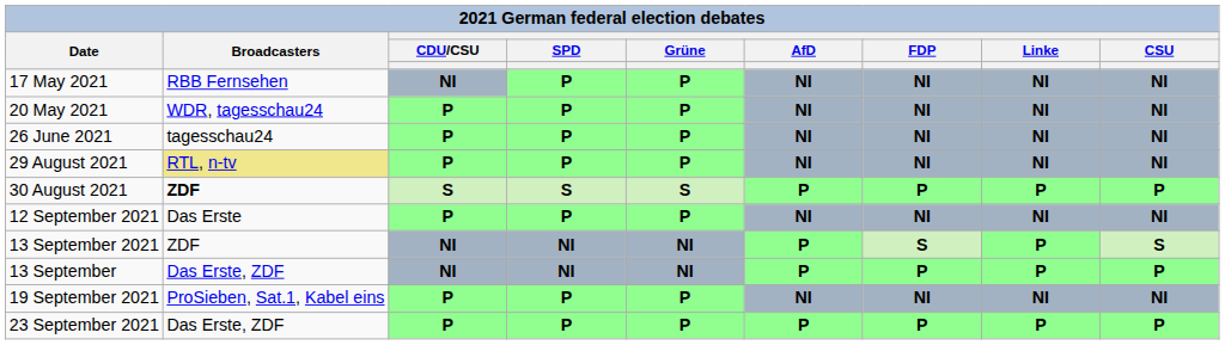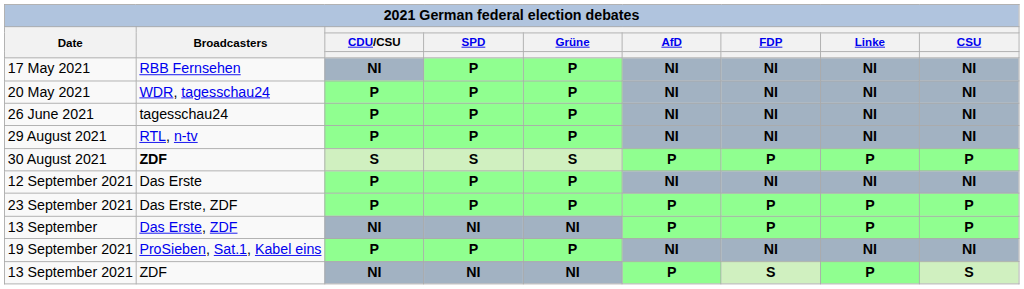29 August 2021 | Broadcasters: khaki background -> no background
rows swapped: 13 September 2021 <-> 23 September 2021
